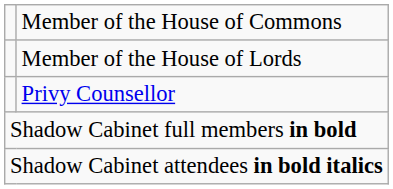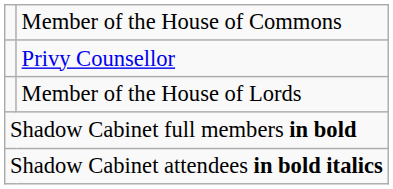rows swapped: Member of the House of Lords <-> Privy Counsellor
